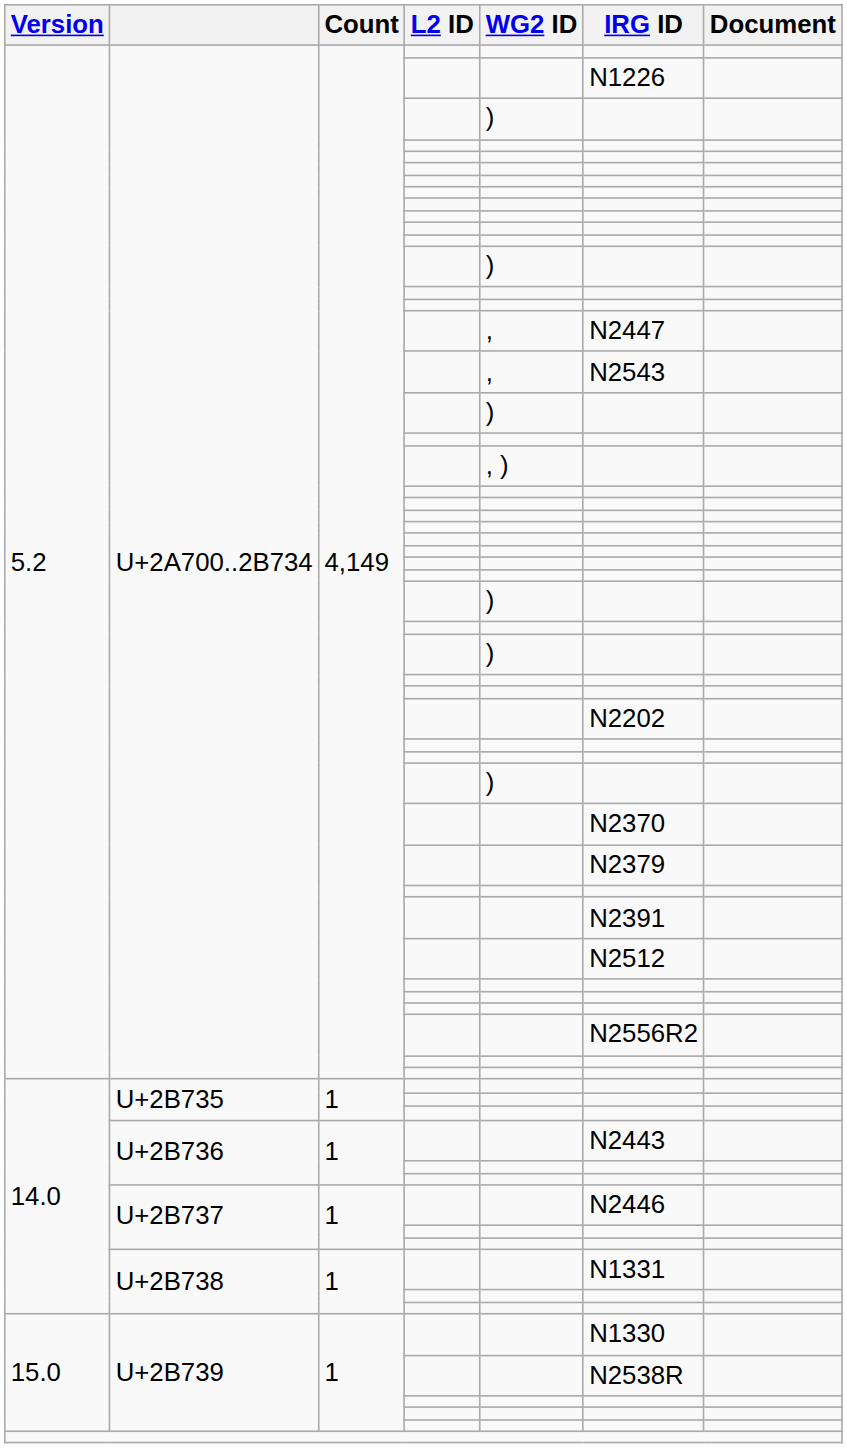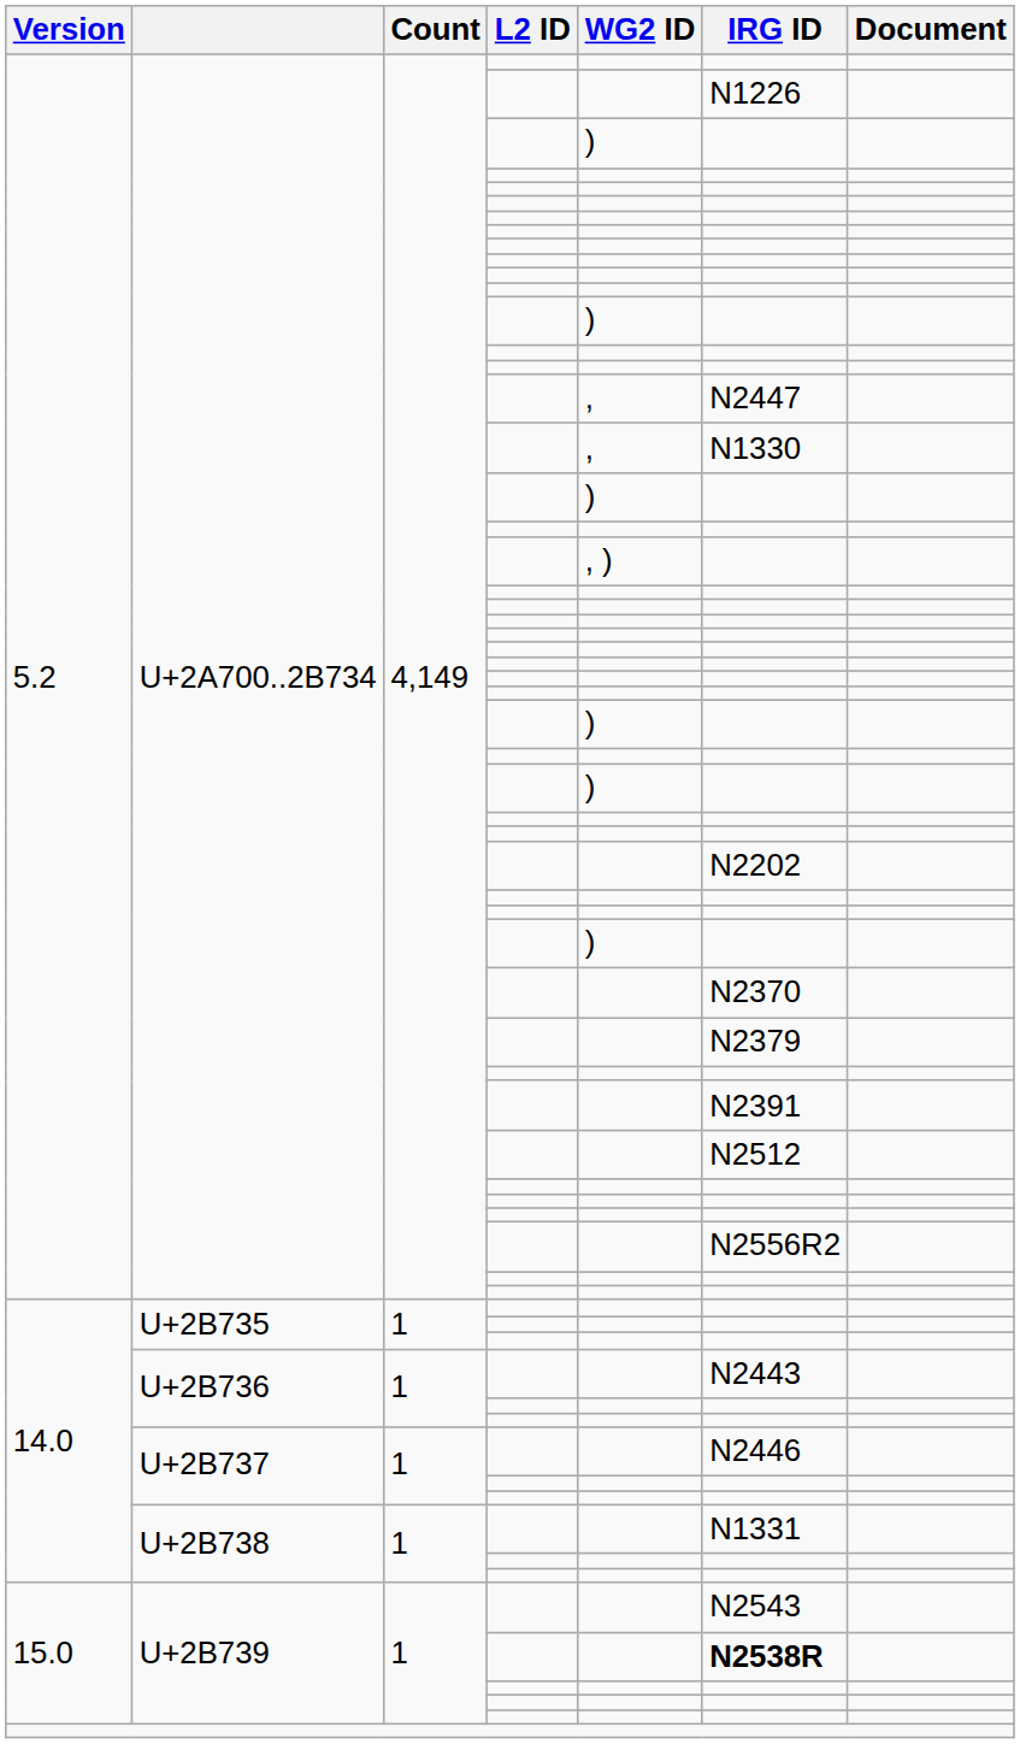row 18 | IRG ID: N2543 -> N1330
row 62 | IRG ID: N1330 -> N2543
row 63 | IRG ID: normal -> bold
